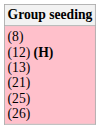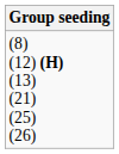(8) (12) (H) (13) (21) (25) (26) | column 1: pink background -> no background
